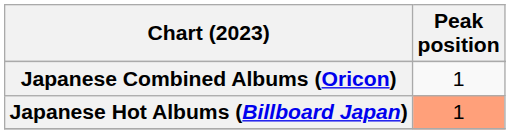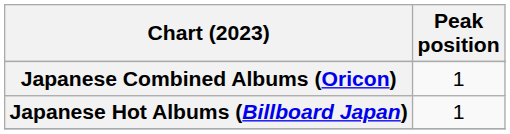Japanese Hot Albums (Billboard Japan) | Peak position: lightsalmon background -> no background
